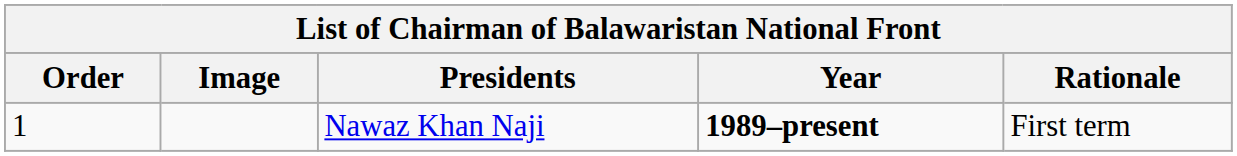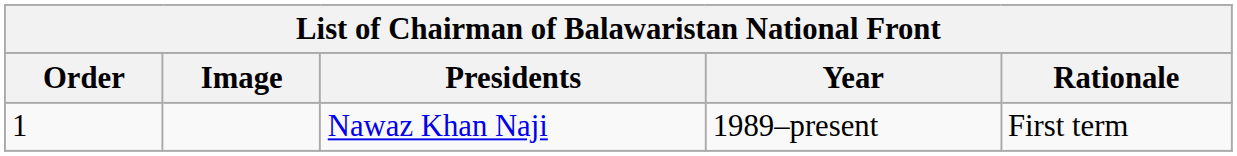Nawaz Khan Naji | Year: bold -> normal
